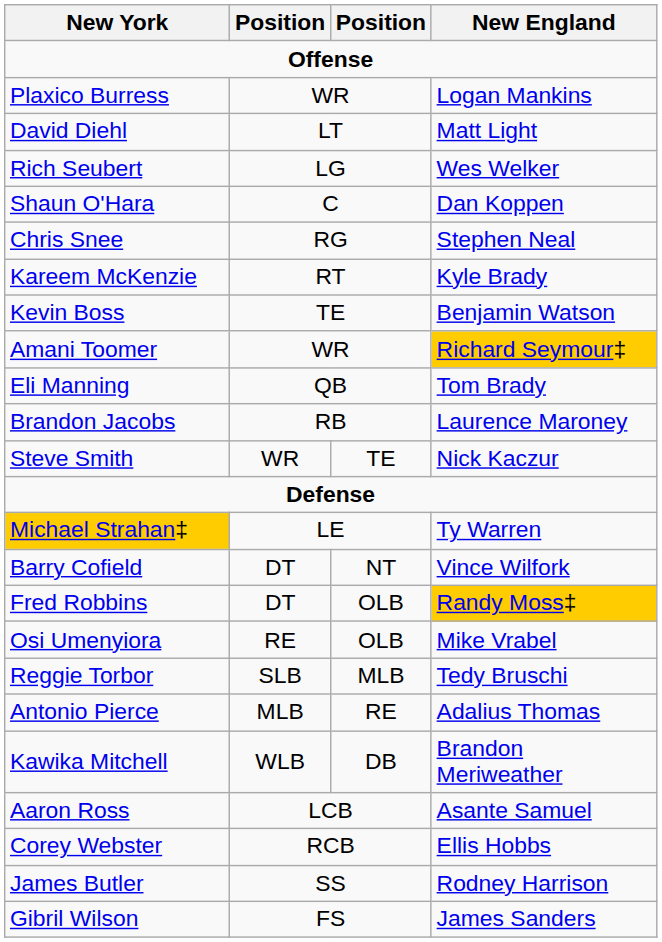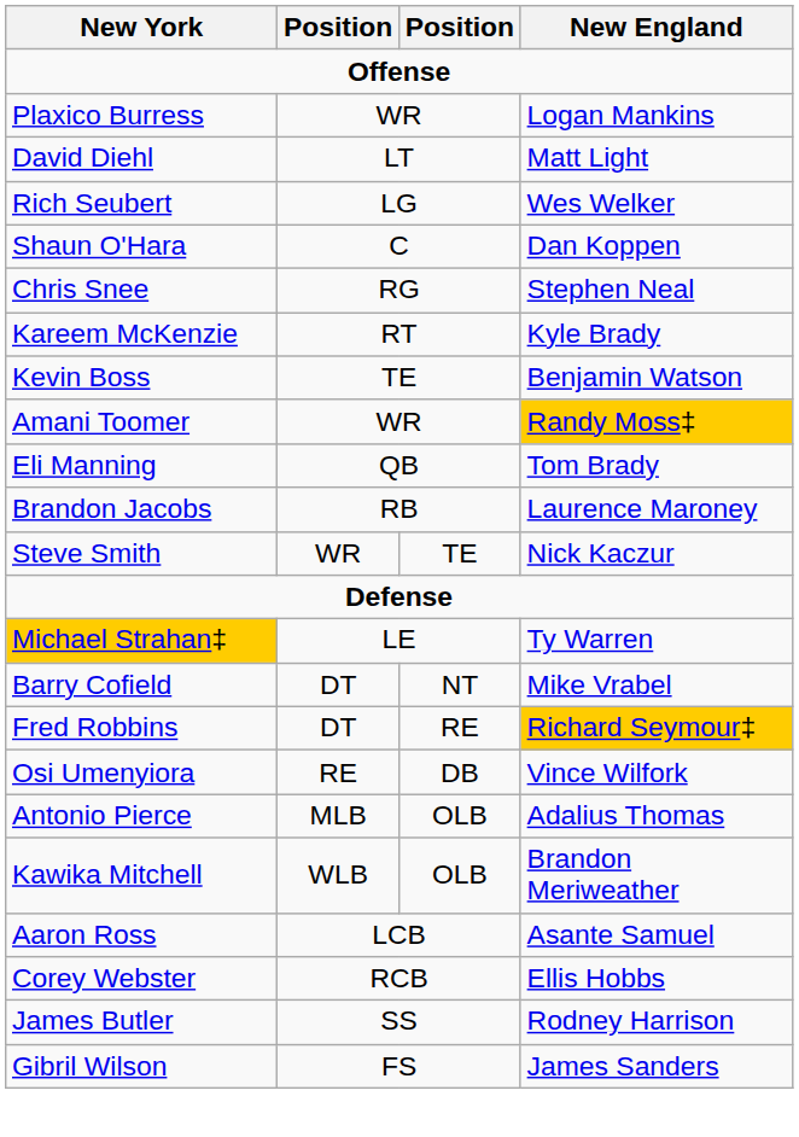Amani Toomer | New England: Richard Seymour‡ -> Randy Moss‡
Barry Cofield | New England: Vince Wilfork -> Mike Vrabel
Fred Robbins | column 3: OLB -> RE
Fred Robbins | New England: Randy Moss‡ -> Richard Seymour‡
Osi Umenyiora | column 3: OLB -> DB
Osi Umenyiora | New England: Mike Vrabel -> Vince Wilfork
- row: Reggie Torbor | SLB | MLB | Tedy Bruschi
Antonio Pierce | column 3: RE -> OLB
Kawika Mitchell | column 3: DB -> OLB
